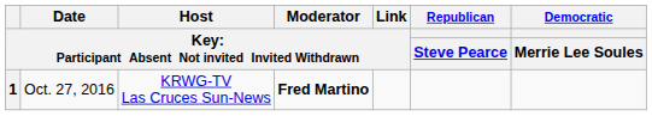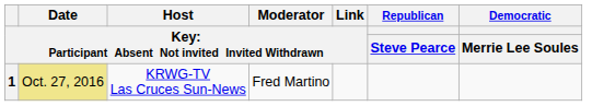1 | column 2: no background -> khaki background
1 | column 4: bold -> normal
